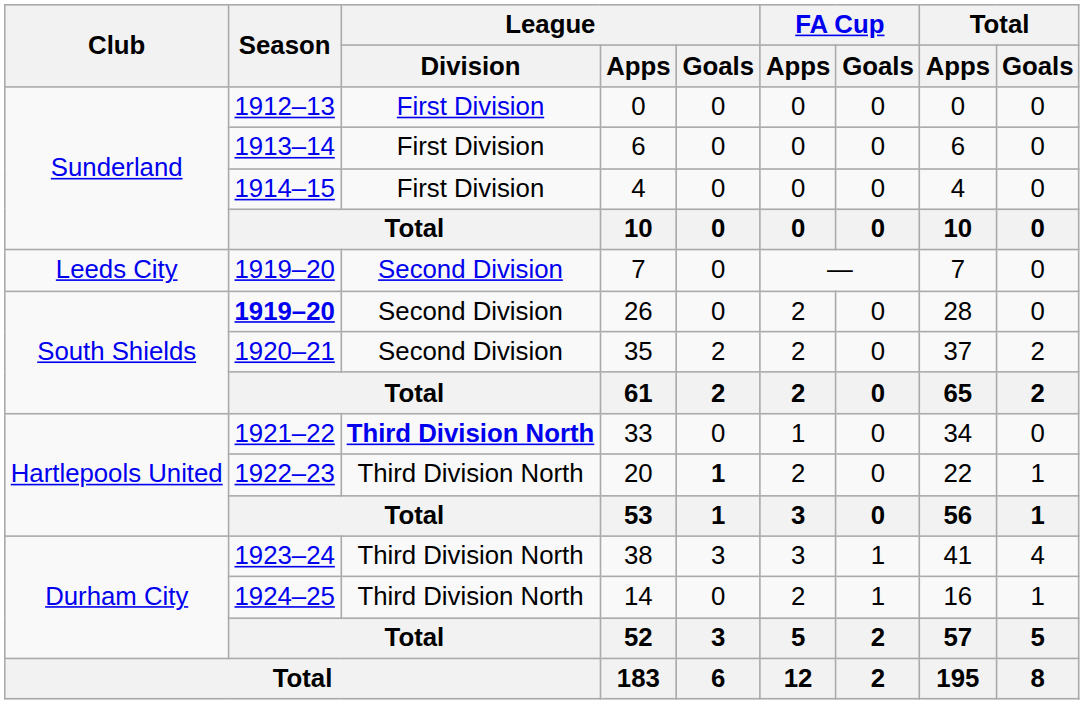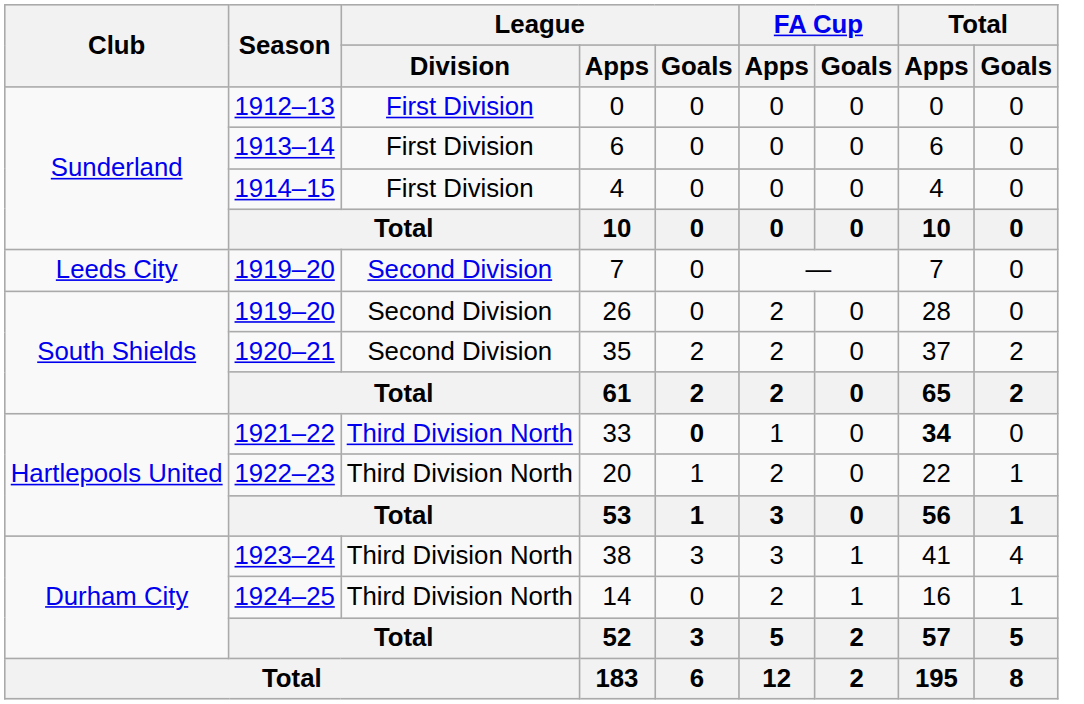26 | Season: bold -> normal
33 | League / Division: bold -> normal
33 | League / Goals: normal -> bold
33 | Total / Apps: normal -> bold
20 | League / Goals: bold -> normal
